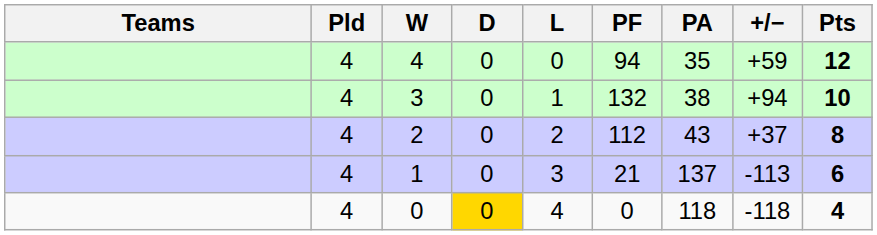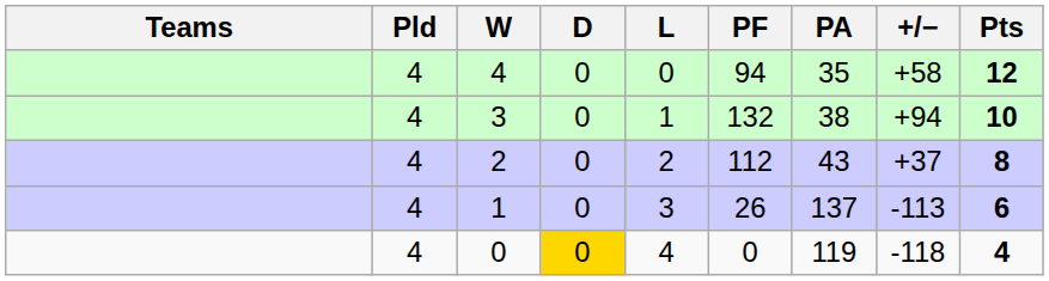row 2 | +/−: +59 -> +58
row 5 | PF: 21 -> 26
row 6 | PA: 118 -> 119
